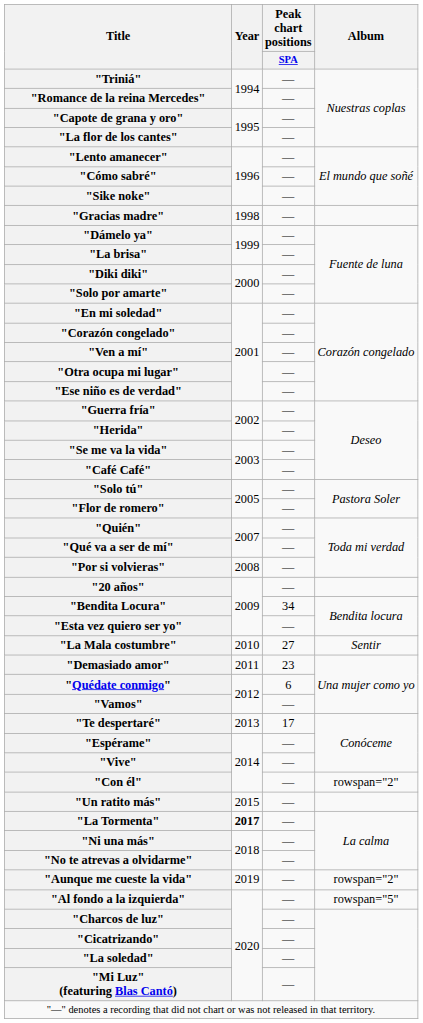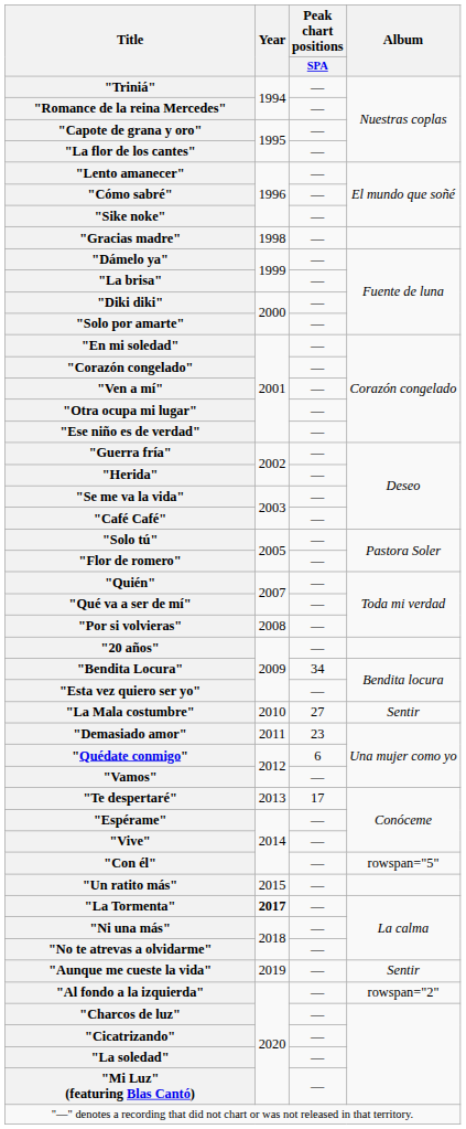"Con él" | Album: rowspan="2" -> rowspan="5"
"Aunque me cueste la vida" | Album: rowspan="2" -> Sentir
"Al fondo a la izquierda" | Album: rowspan="5" -> rowspan="2"
